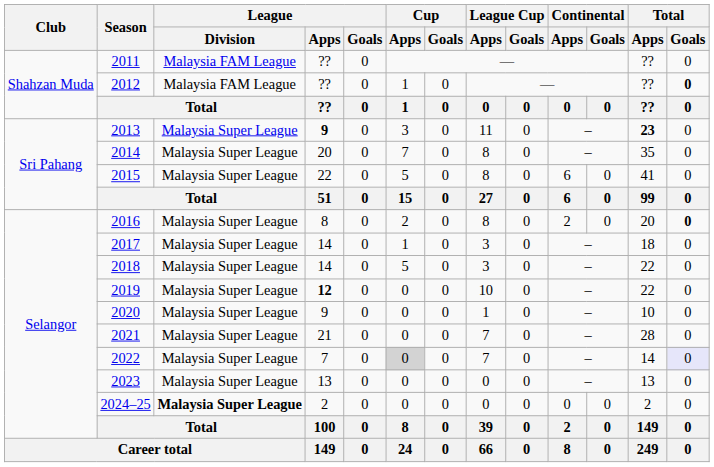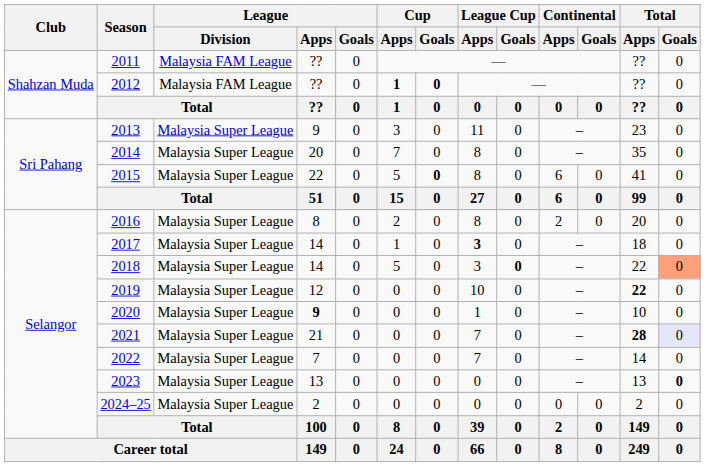2012 | Cup / Apps: normal -> bold
2012 | Cup / Goals: normal -> bold
2012 | Total / Goals: bold -> normal
2013 | League / Apps: bold -> normal
2013 | Total / Apps: bold -> normal
2015 | Cup / Goals: normal -> bold
2016 | Total / Goals: bold -> normal
2017 | League Cup / Apps: normal -> bold
2018 | League Cup / Goals: normal -> bold
2018 | Total / Goals: no background -> lightsalmon background
2019 | League / Apps: bold -> normal
2019 | Total / Apps: normal -> bold
2020 | League / Apps: normal -> bold
2021 | Total / Apps: normal -> bold
2021 | Total / Goals: no background -> lavender background
2022 | Cup / Apps: lightgrey background -> no background
2022 | Total / Goals: lavender background -> no background
2023 | Total / Goals: normal -> bold
2024–25 | League / Division: bold -> normal
